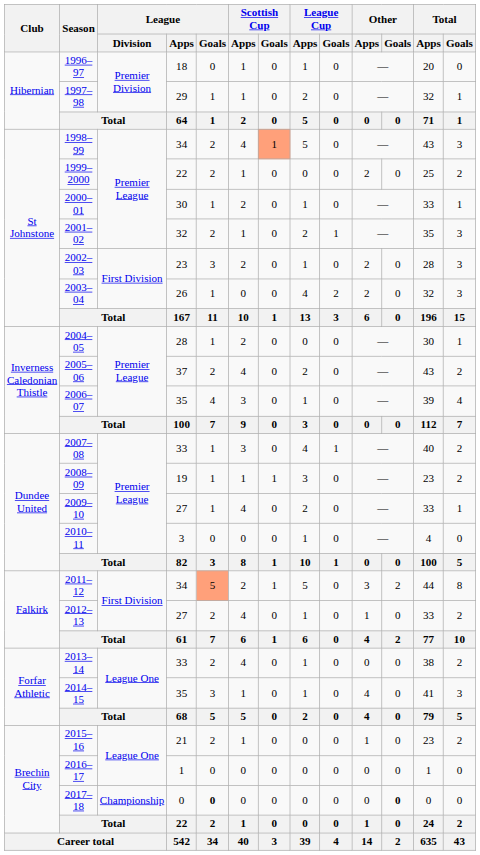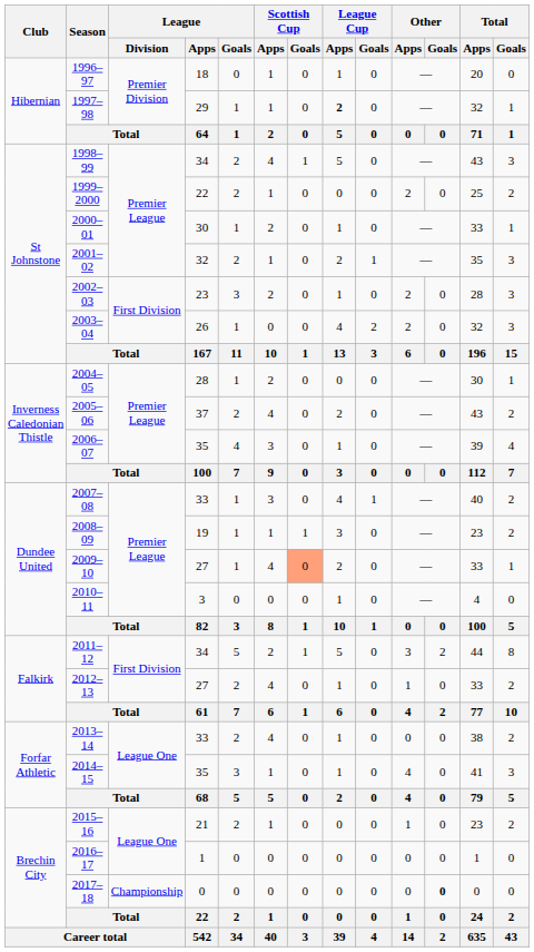1997–98 | League Cup / Apps: normal -> bold
1998–99 | Scottish Cup / Goals: lightsalmon background -> no background
2009–10 | Scottish Cup / Goals: no background -> lightsalmon background
2011–12 | League / Goals: lightsalmon background -> no background
2017–18 | League / Goals: bold -> normal
